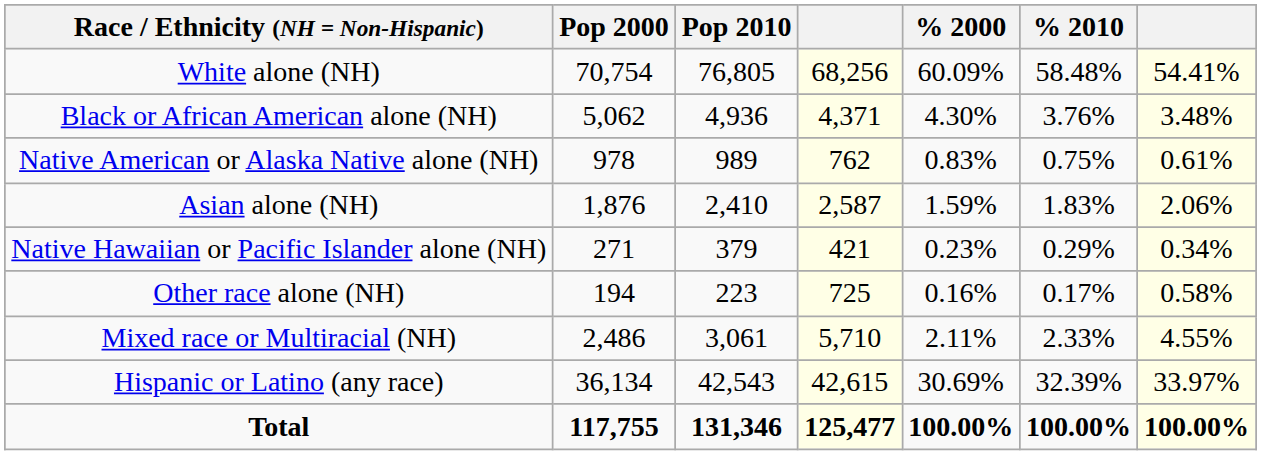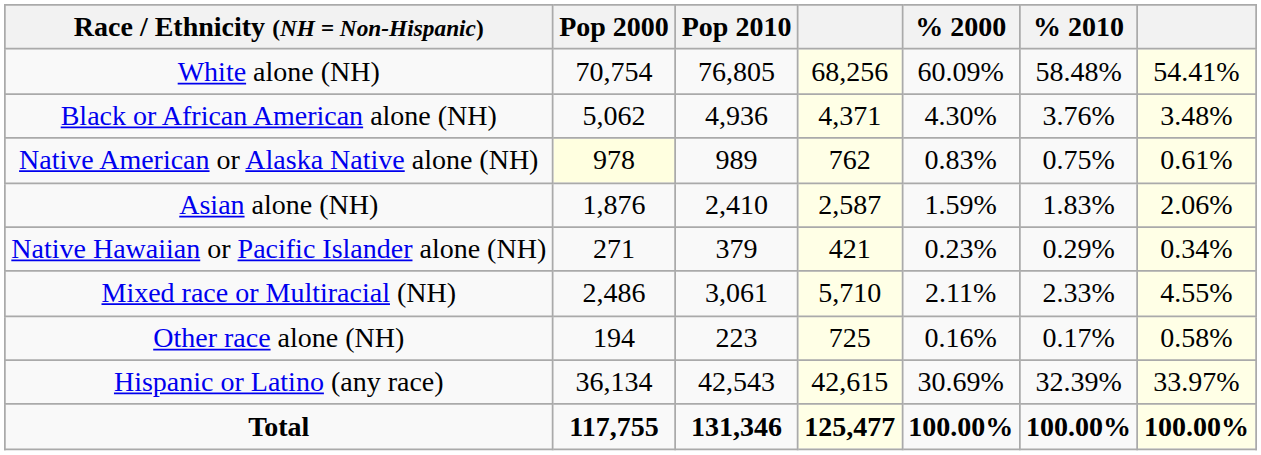Native American or Alaska Native alone (NH) | Pop 2000: no background -> lightyellow background
rows swapped: Other race alone (NH) <-> Mixed race or Multiracial (NH)
